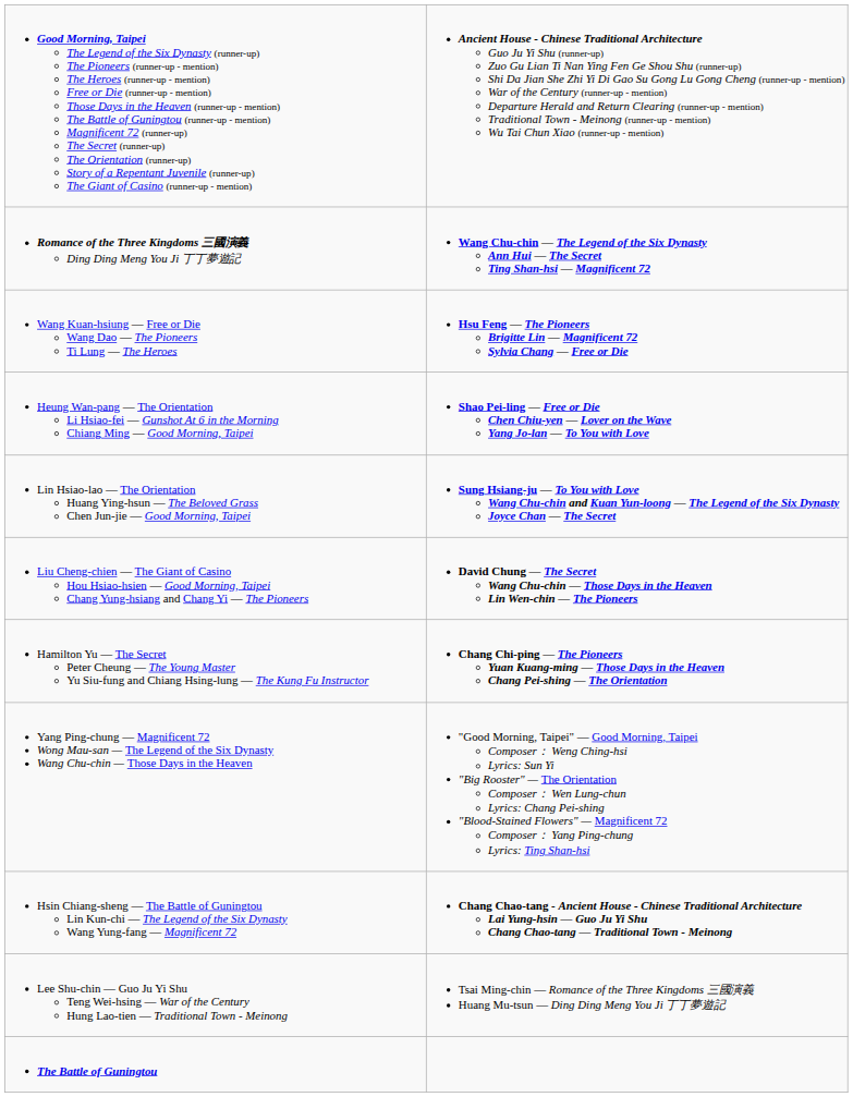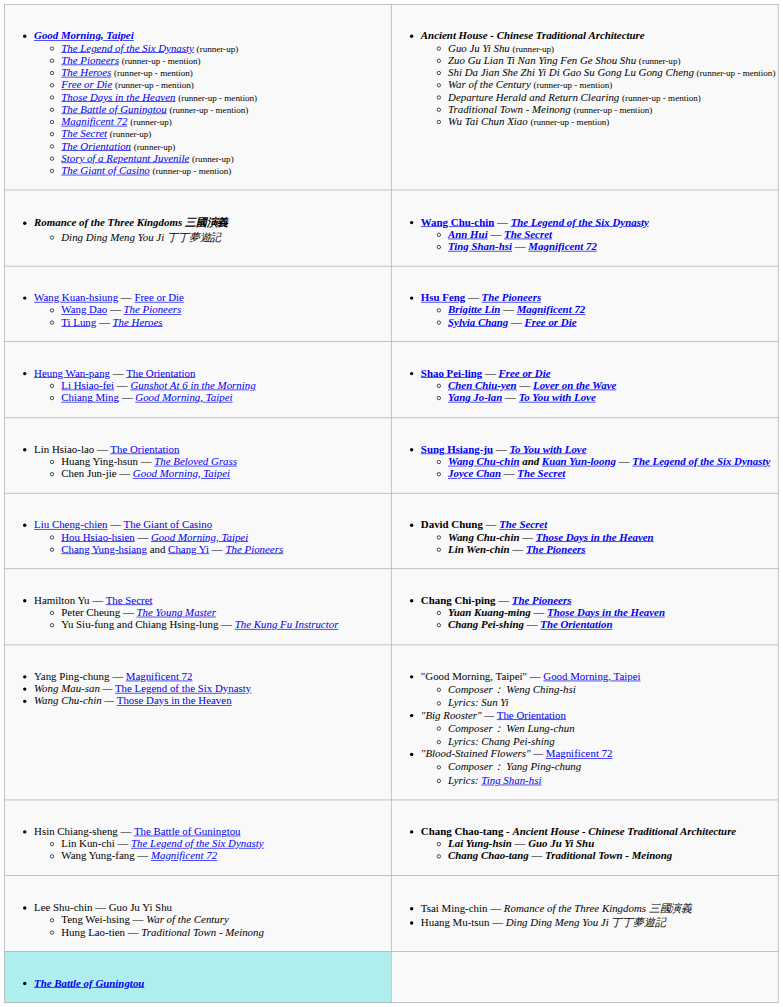The Battle of Guningtou | column 1: no background -> paleturquoise background
